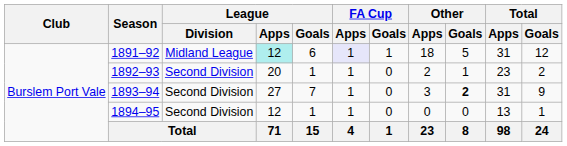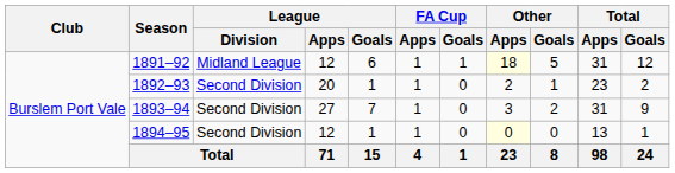1891–92 | League / Apps: paleturquoise background -> no background
1891–92 | FA Cup / Apps: lavender background -> no background
1891–92 | Other / Apps: no background -> lightyellow background
1893–94 | Other / Goals: bold -> normal
1894–95 | Other / Apps: no background -> lightyellow background
